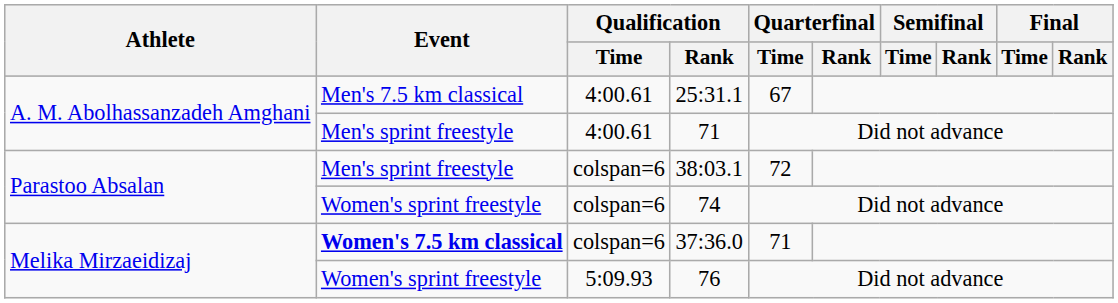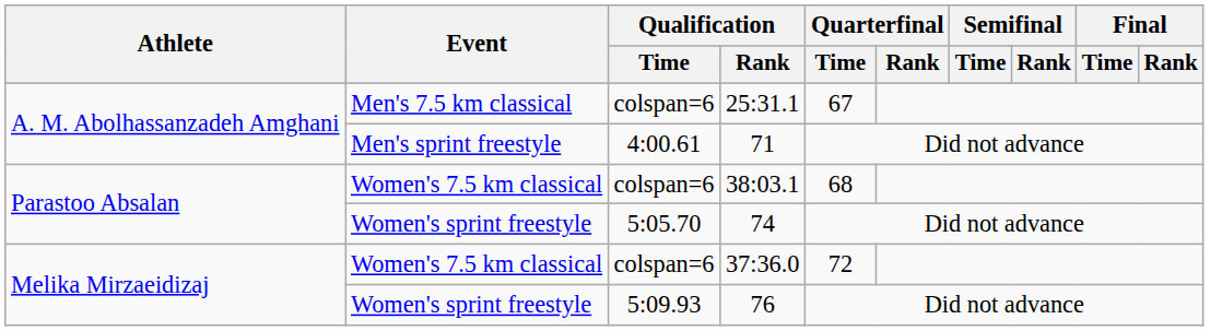25:31.1 | Qualification / Time: 4:00.61 -> colspan=6
38:03.1 | Event: Men's sprint freestyle -> Women's 7.5 km classical
38:03.1 | Quarterfinal / Time: 72 -> 68
74 | Qualification / Time: colspan=6 -> 5:05.70
37:36.0 | Event: bold -> normal
37:36.0 | Quarterfinal / Time: 71 -> 72
